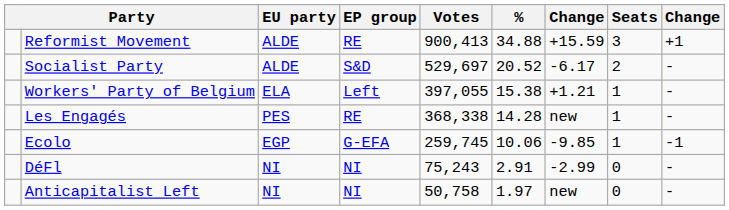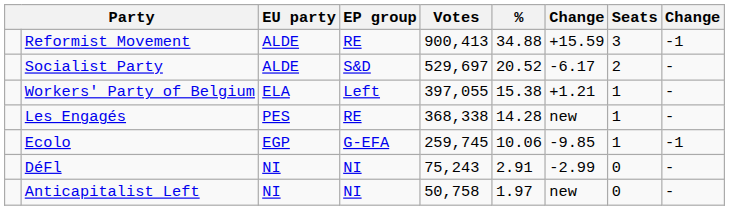Reformist Movement | column 9: +1 -> -1
